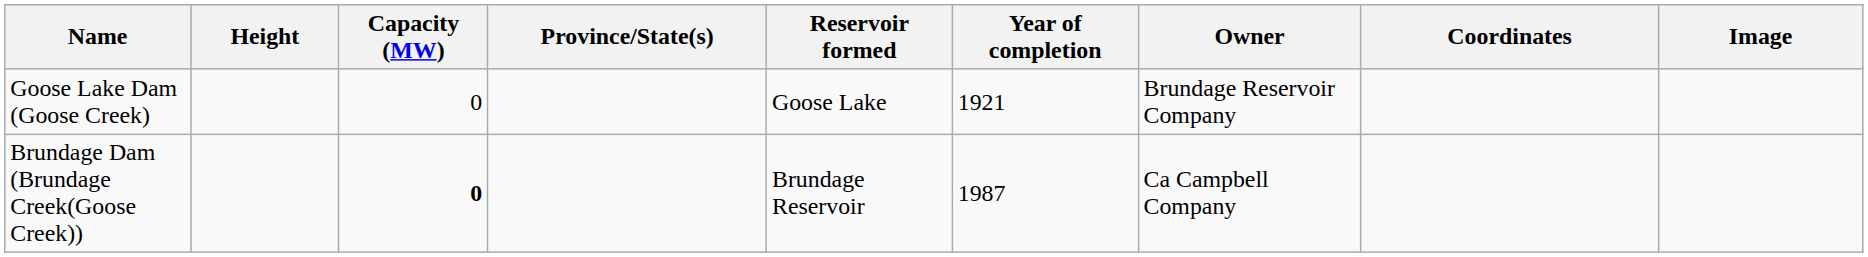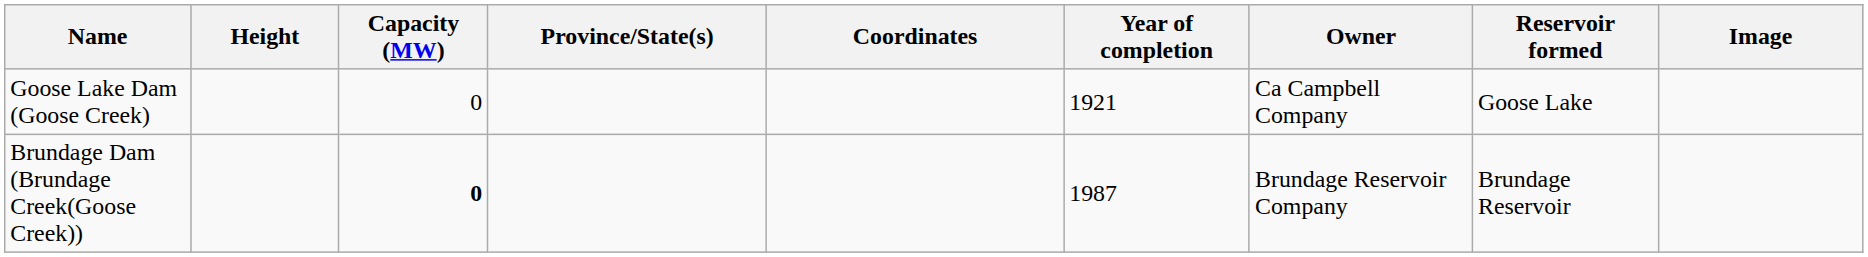columns swapped: Coordinates <-> Reservoir formed
Goose Lake Dam (Goose Creek) | Owner: Brundage Reservoir Company -> Ca Campbell Company
Brundage Dam (Brundage Creek(Goose Creek)) | Owner: Ca Campbell Company -> Brundage Reservoir Company
